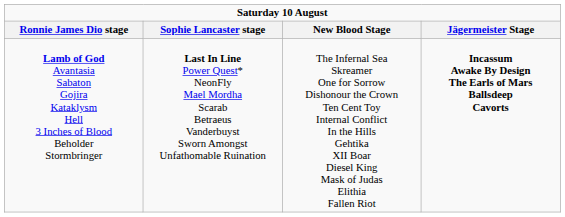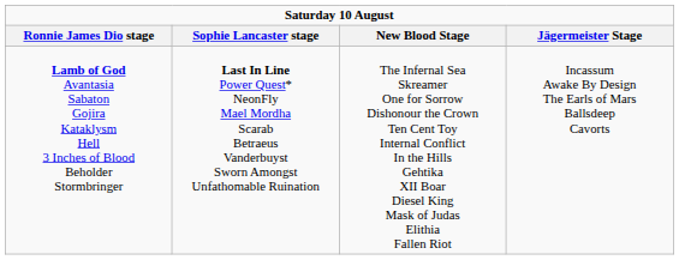row 3 | Jägermeister Stage: bold -> normal
